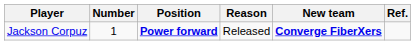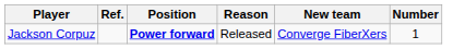columns swapped: Number <-> Ref.
Jackson Corpuz | New team: bold -> normal
